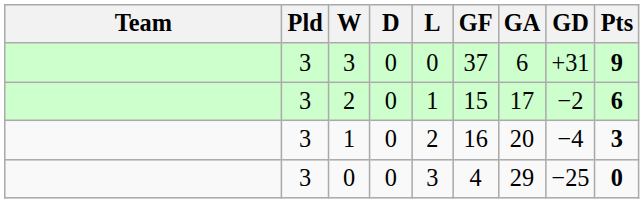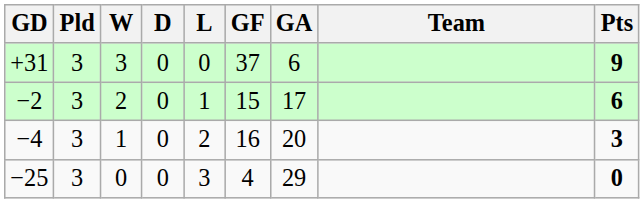columns swapped: Team <-> GD
